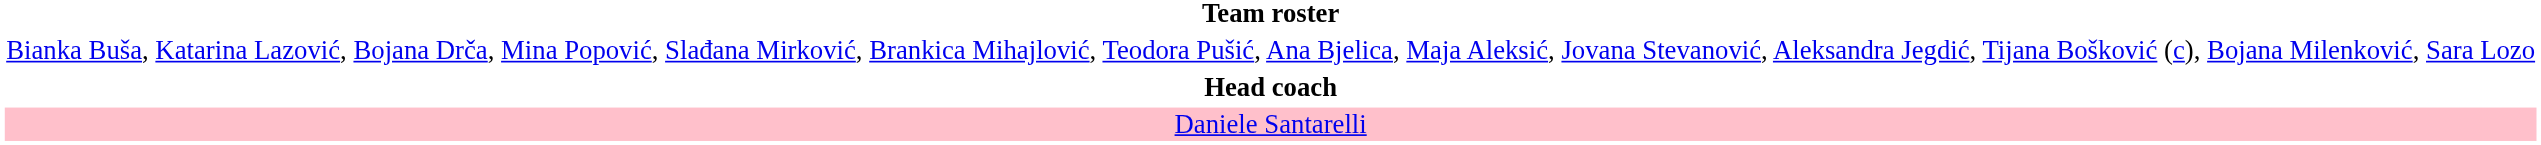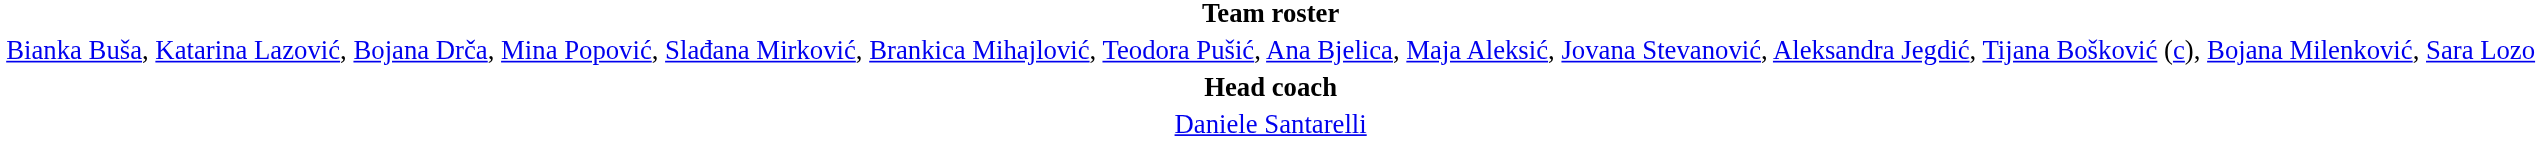row 4 | column 1: pink background -> no background
